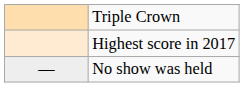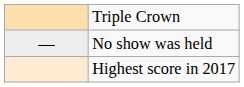rows swapped: Highest score in 2017 <-> No show was held
